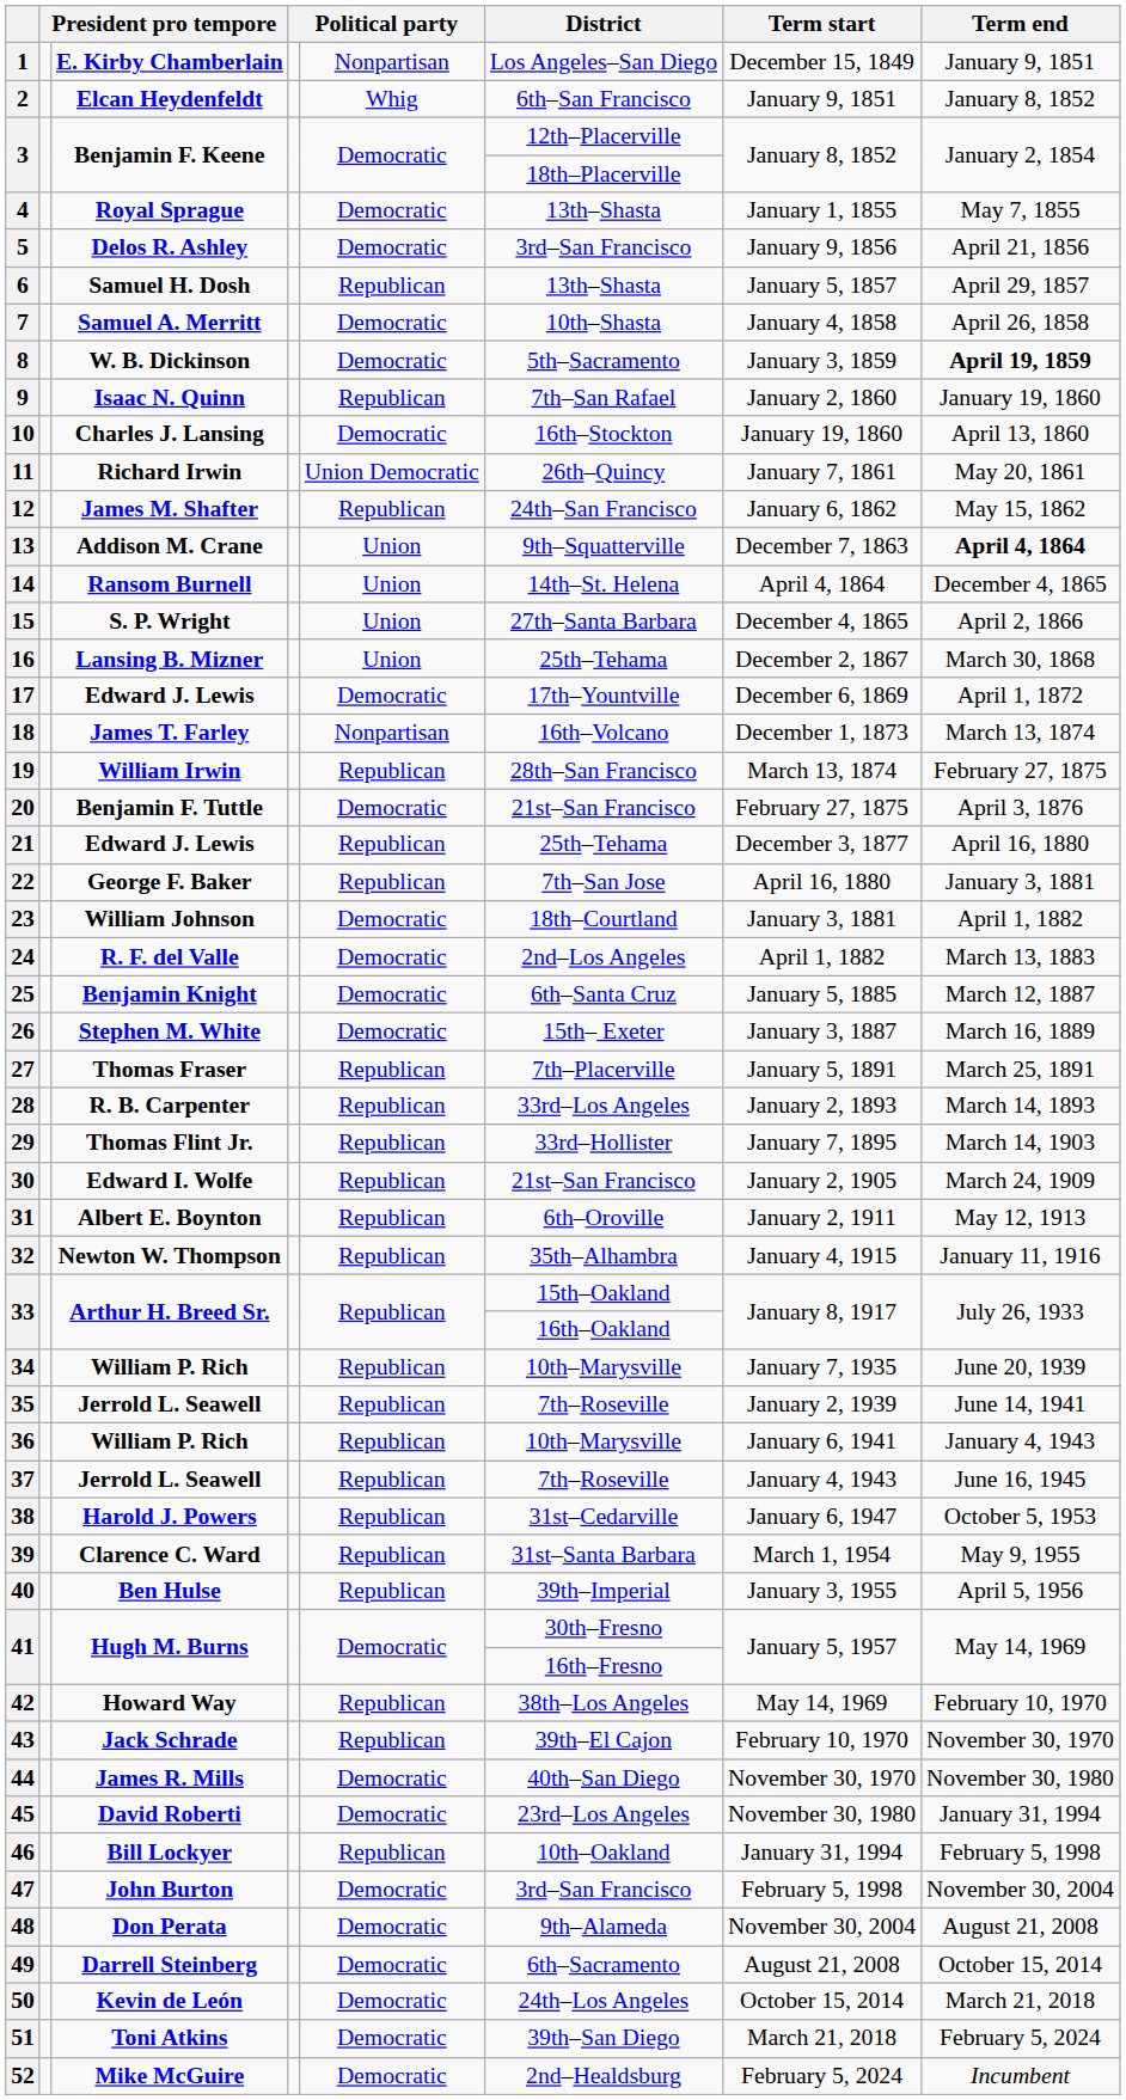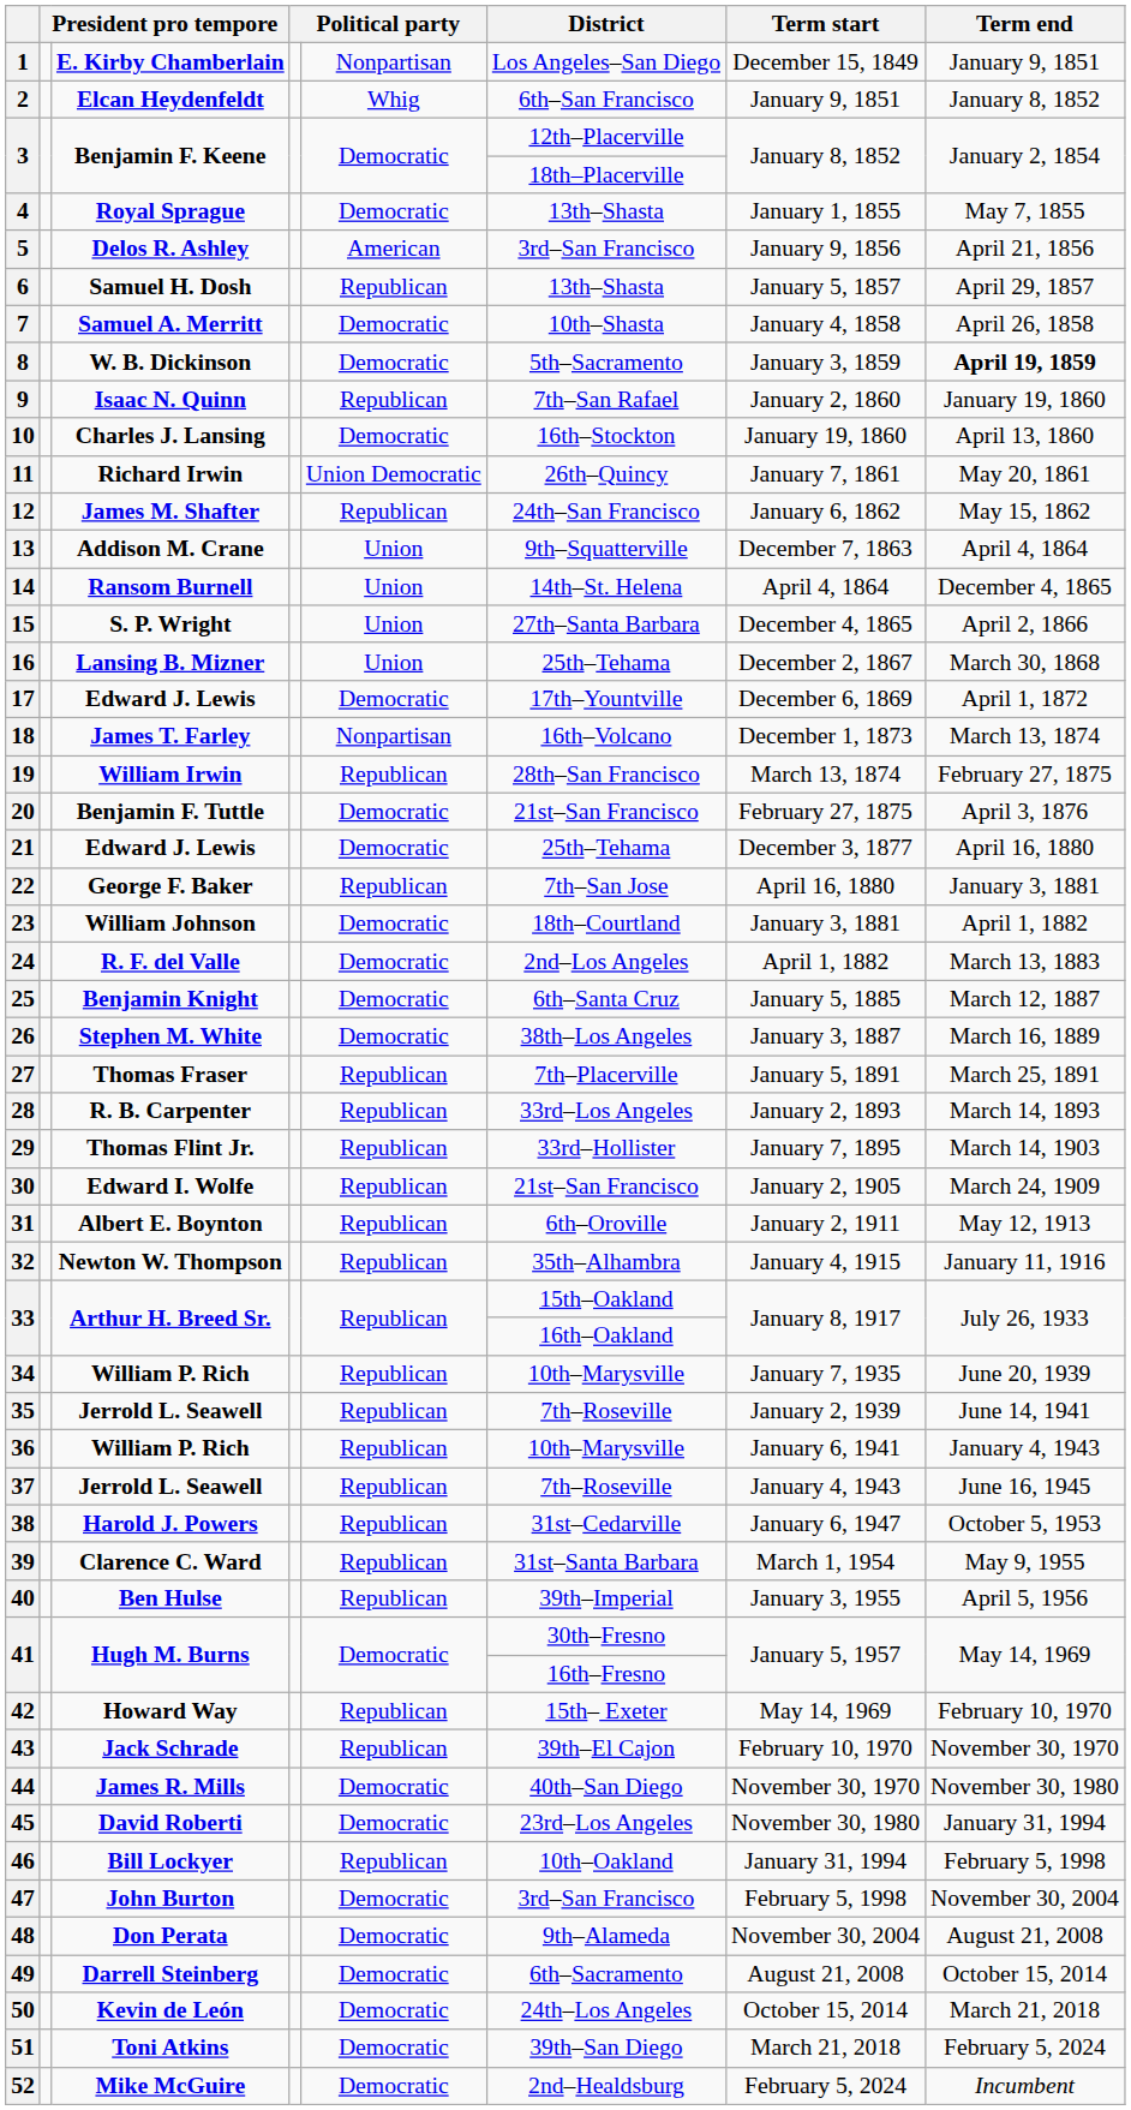5 | column 5: Democratic -> American
13 | Term end: bold -> normal
21 | column 5: Republican -> Democratic
26 | District: 15th– Exeter -> 38th–Los Angeles
42 | District: 38th–Los Angeles -> 15th– Exeter
